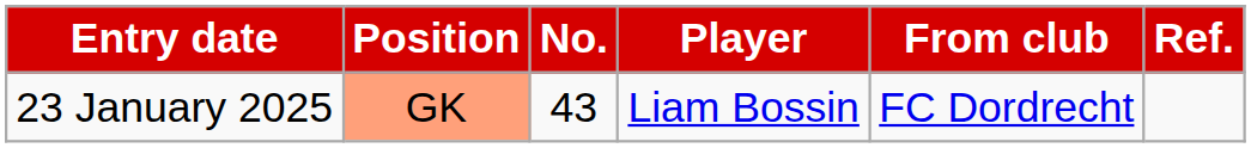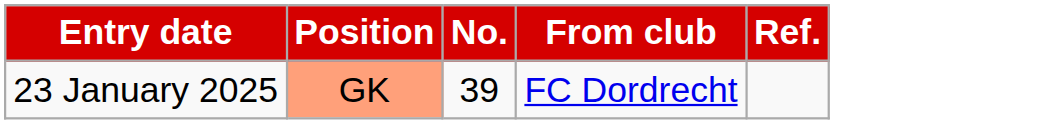- column: Player | Liam Bossin
23 January 2025 | No.: 43 -> 39
